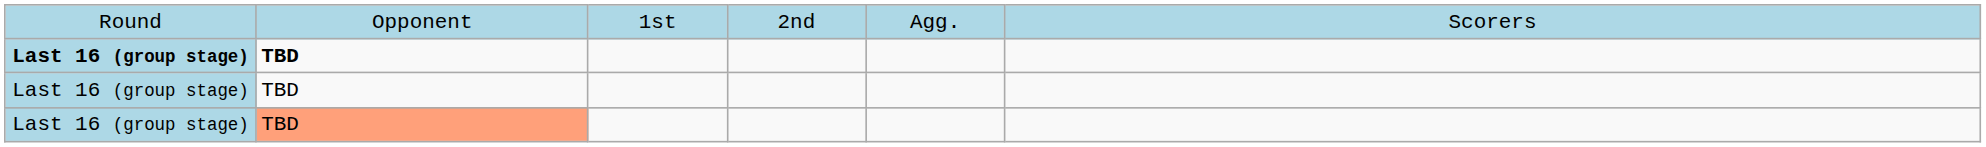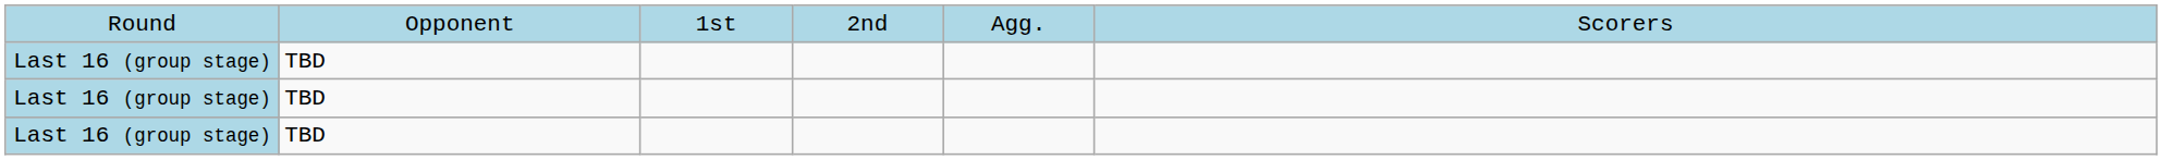row 2 | column 1: bold -> normal
row 2 | column 2: bold -> normal
row 4 | column 2: lightsalmon background -> no background
